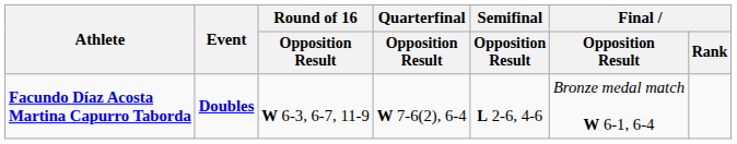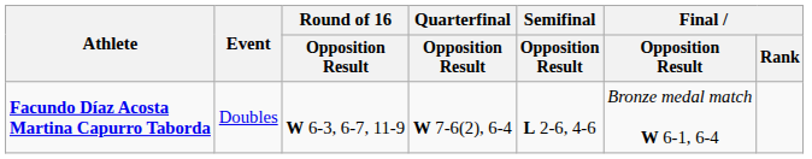Facundo Díaz Acosta Martina Capurro Taborda | Event: bold -> normal
